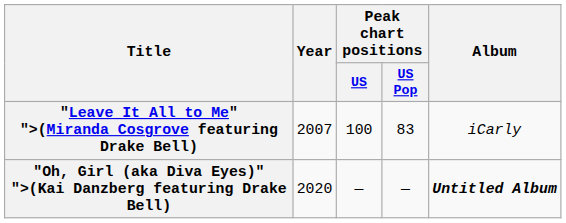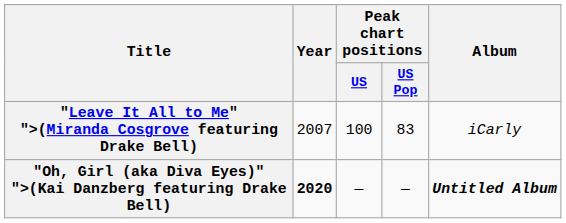row 4 | Year: normal -> bold
